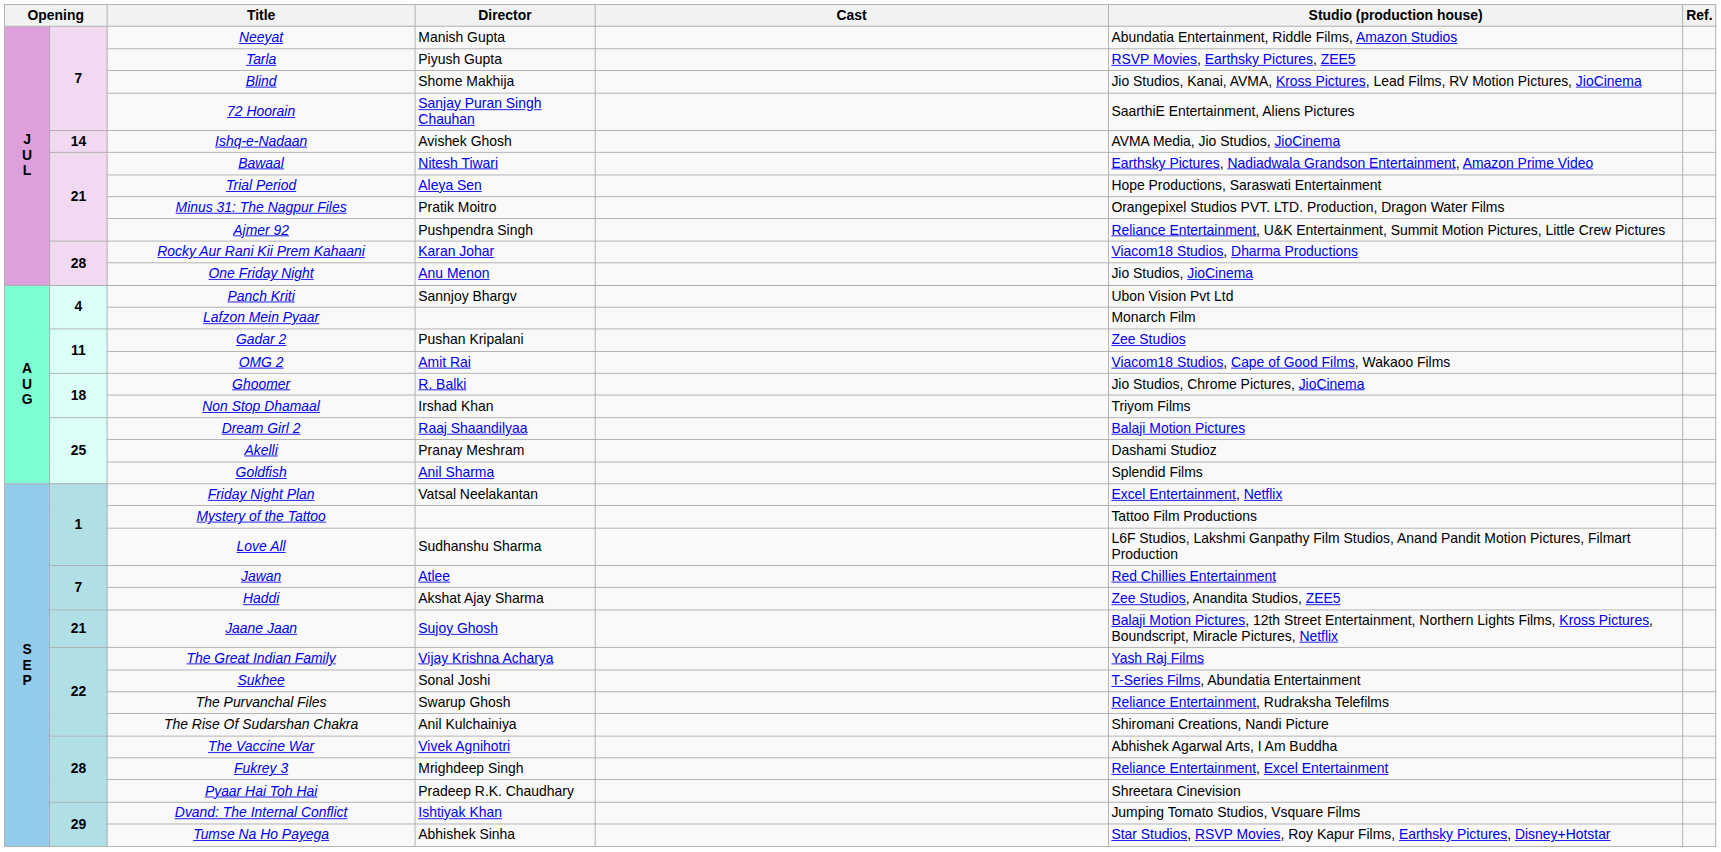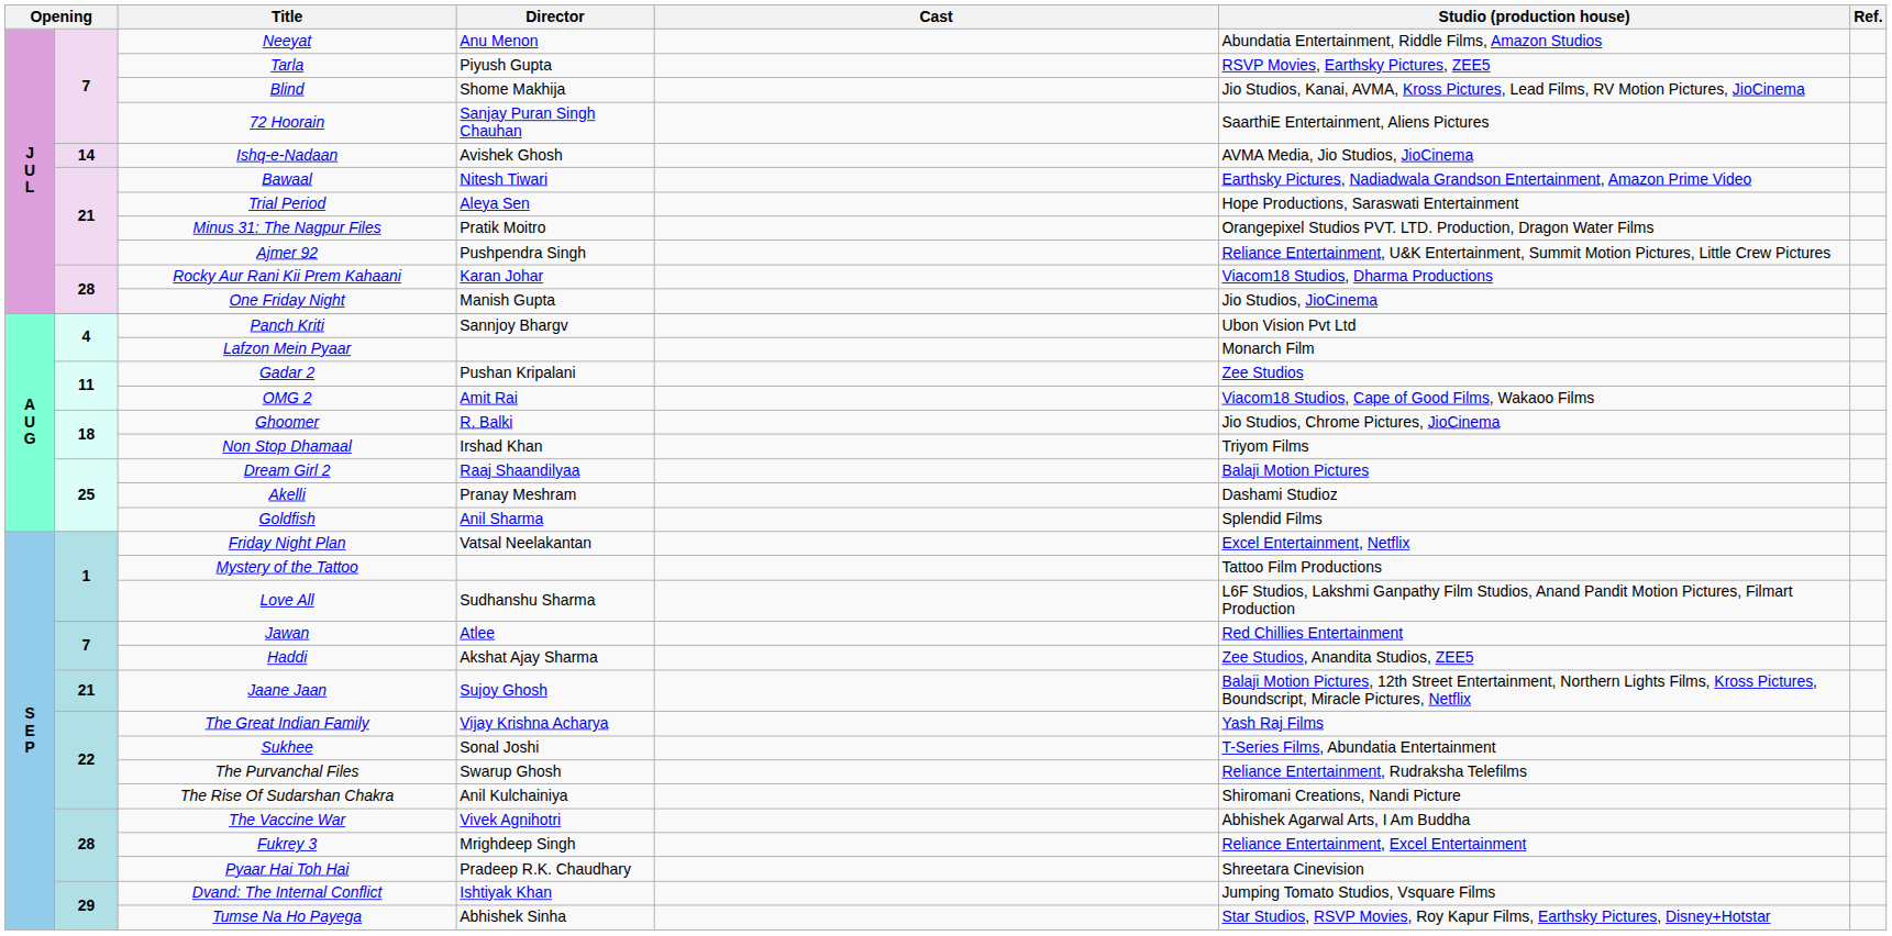Neeyat | Director: Manish Gupta -> Anu Menon
One Friday Night | Director: Anu Menon -> Manish Gupta
